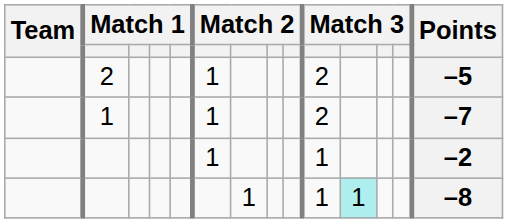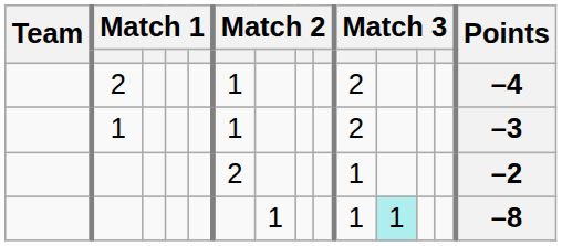row 3 | Points: –5 -> –4
row 4 | Points: –7 -> –3
row 5 | column 6: 1 -> 2
